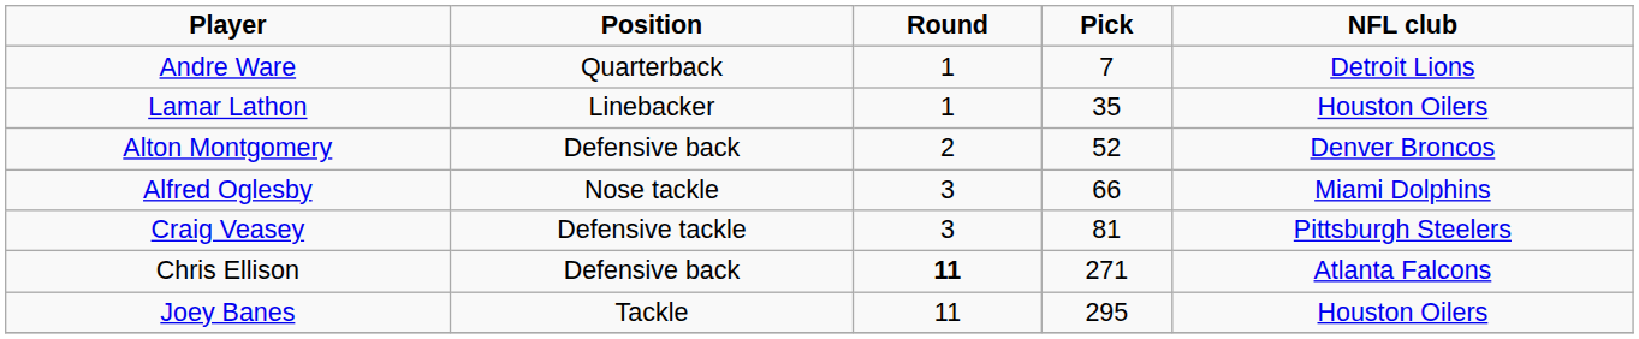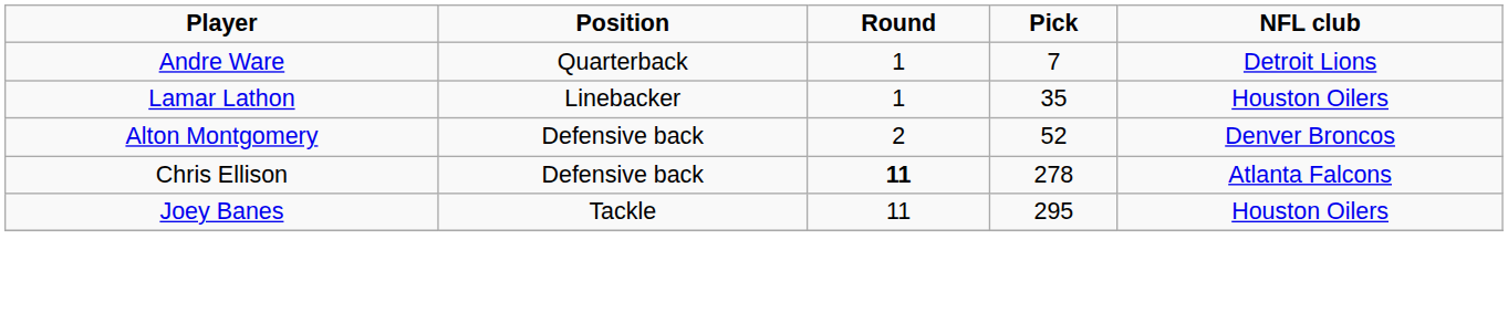- row: Alfred Oglesby | Nose tackle | 3 | 66 | Miami Dolphins
- row: Craig Veasey | Defensive tackle | 3 | 81 | Pittsburgh Steelers
Chris Ellison | Pick: 271 -> 278
